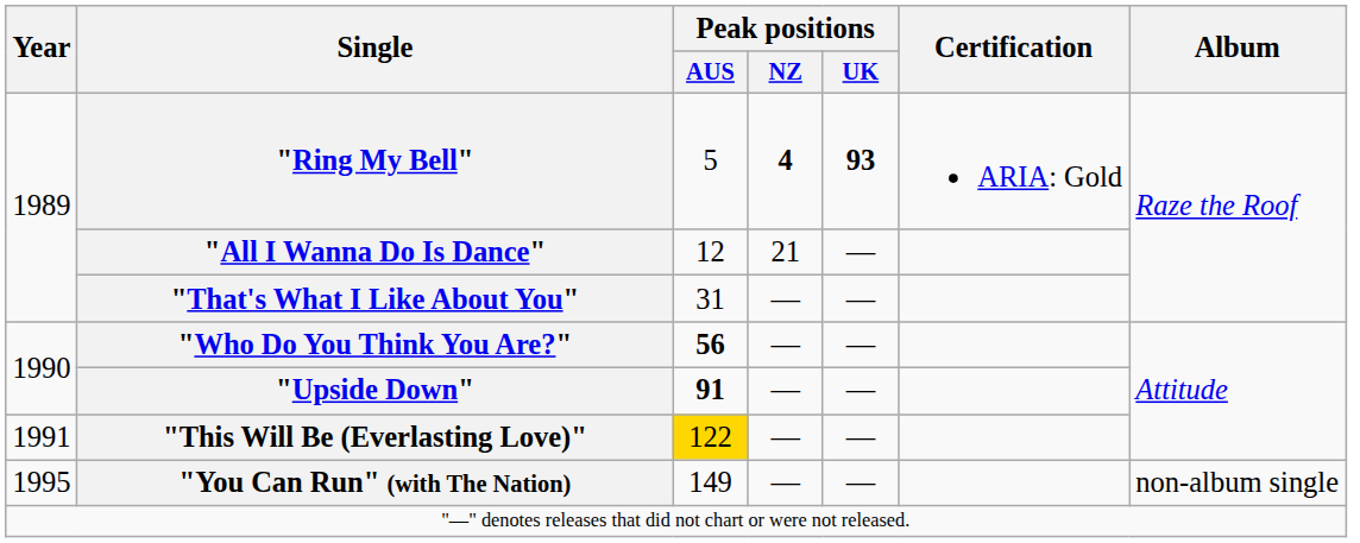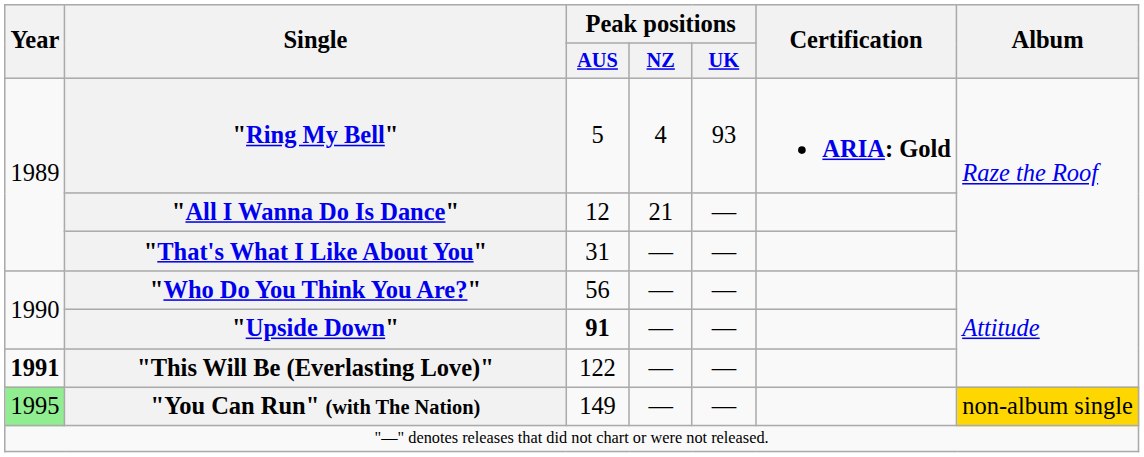"Ring My Bell" | Peak positions / NZ: bold -> normal
"Ring My Bell" | Peak positions / UK: bold -> normal
"Ring My Bell" | Certification: normal -> bold
"Who Do You Think You Are?" | Peak positions / AUS: bold -> normal
"This Will Be (Everlasting Love)" | Year: normal -> bold
"This Will Be (Everlasting Love)" | Peak positions / AUS: gold background -> no background
"You Can Run" (with The Nation) | Year: no background -> lightgreen background
"You Can Run" (with The Nation) | Album: no background -> gold background
